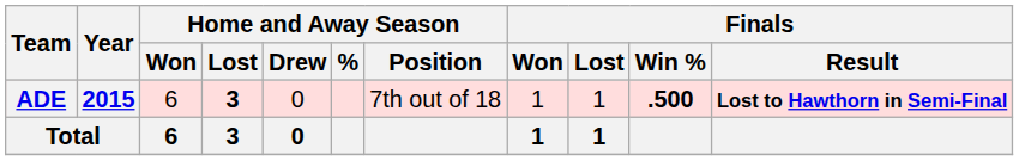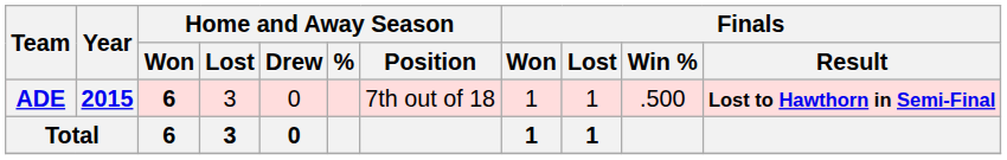ADE | Home and Away Season / Won: normal -> bold
ADE | Home and Away Season / Lost: bold -> normal
ADE | Finals / Win %: bold -> normal
